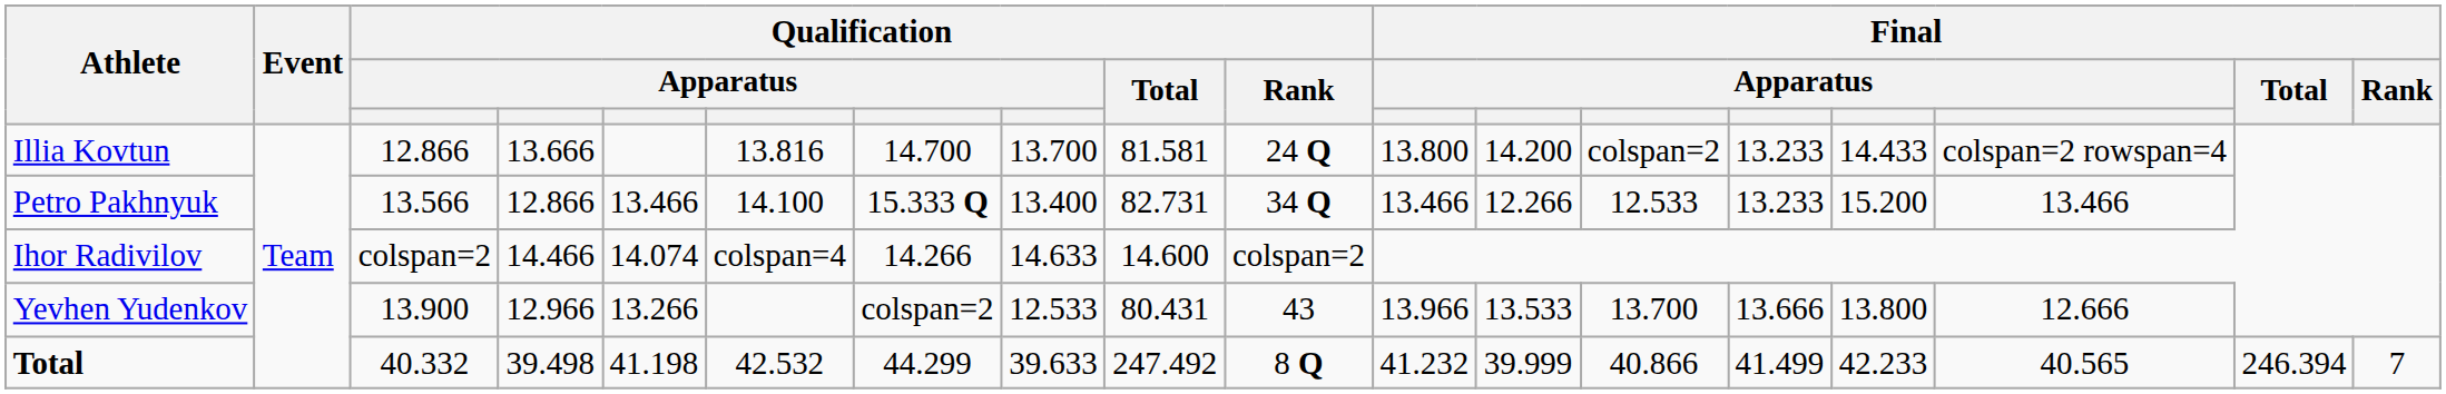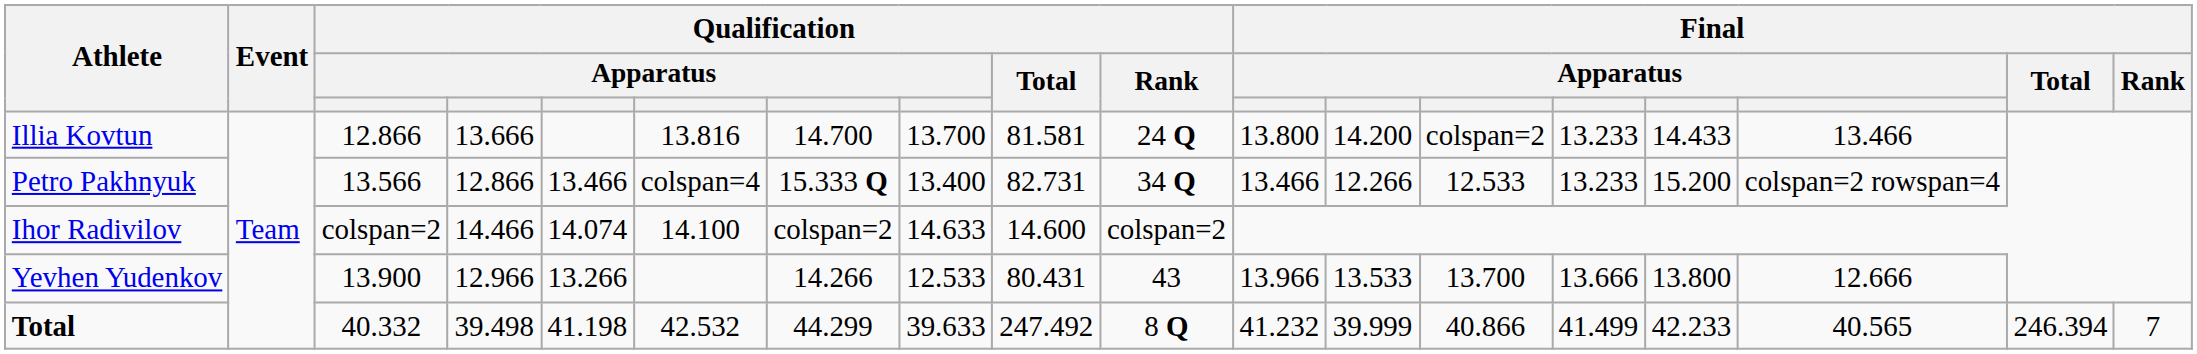Illia Kovtun | column 16: colspan=2 rowspan=4 -> 13.466
Petro Pakhnyuk | column 6: 14.100 -> colspan=4
Petro Pakhnyuk | column 16: 13.466 -> colspan=2 rowspan=4
Ihor Radivilov | column 6: colspan=4 -> 14.100
Ihor Radivilov | column 7: 14.266 -> colspan=2
Yevhen Yudenkov | column 7: colspan=2 -> 14.266
